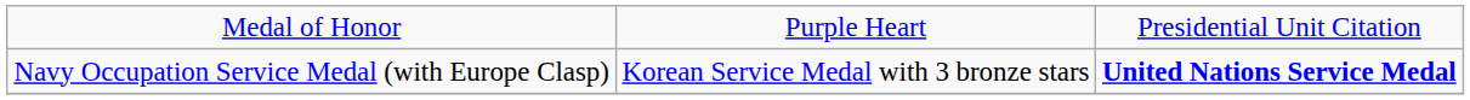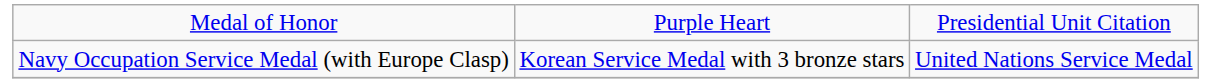Navy Occupation Service Medal (with Europe Clasp) | column 3: bold -> normal
